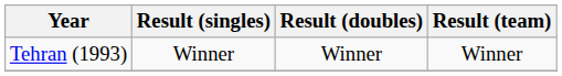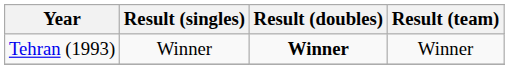Tehran (1993) | Result (doubles): normal -> bold
